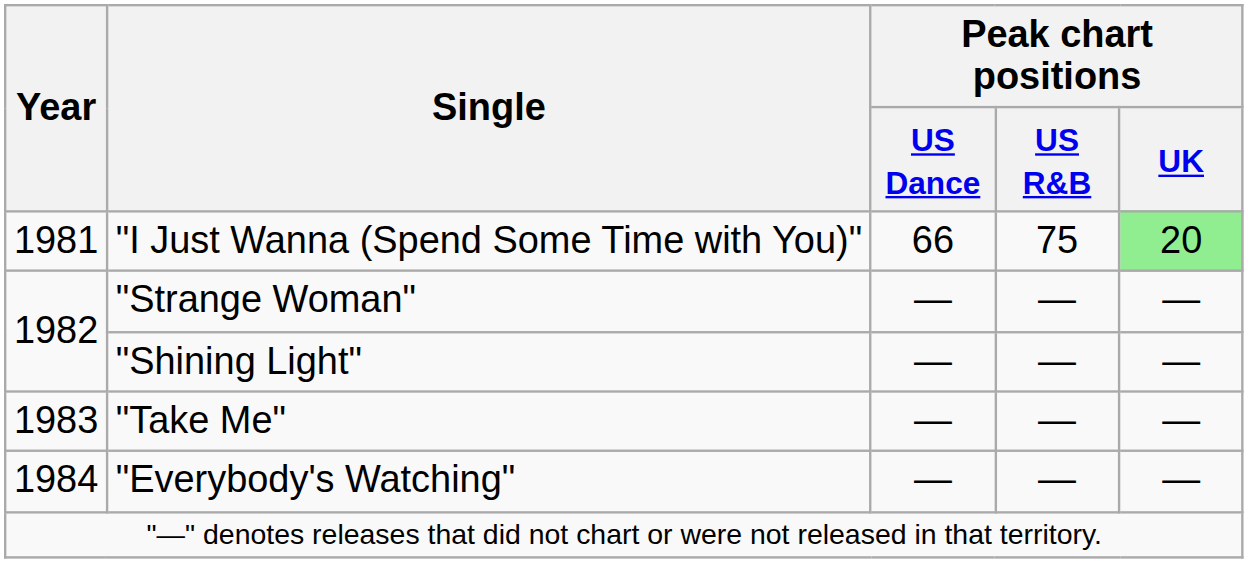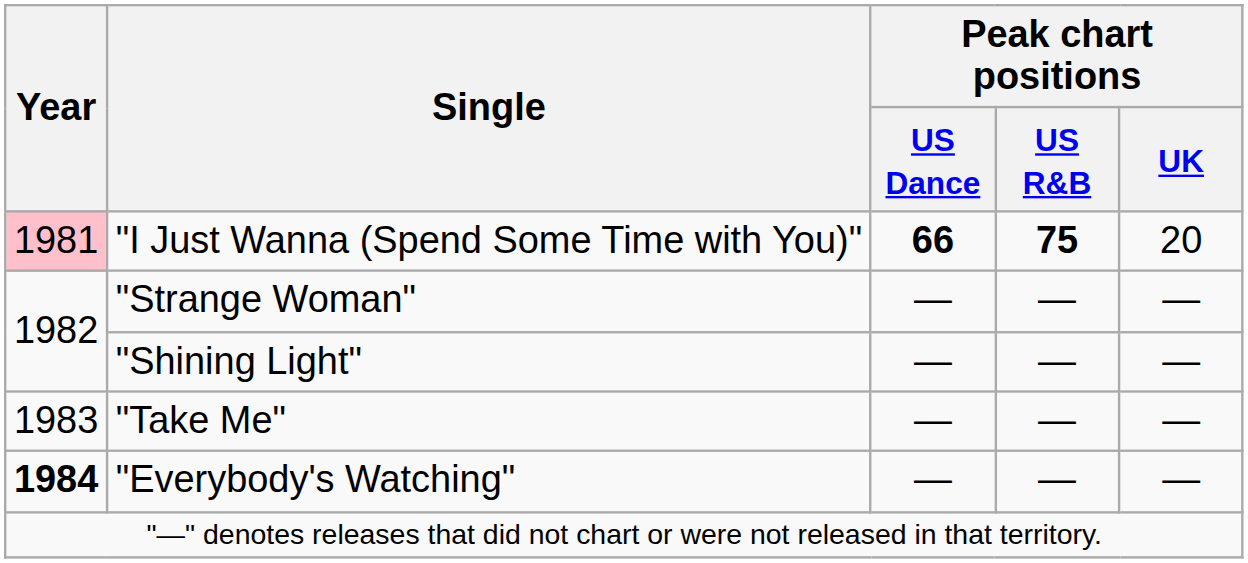"I Just Wanna (Spend Some Time with You)" | Year: no background -> pink background
"I Just Wanna (Spend Some Time with You)" | Peak chart positions / US Dance: normal -> bold
"I Just Wanna (Spend Some Time with You)" | Peak chart positions / US R&B: normal -> bold
"I Just Wanna (Spend Some Time with You)" | Peak chart positions / UK: lightgreen background -> no background
"Everybody's Watching" | Year: normal -> bold
